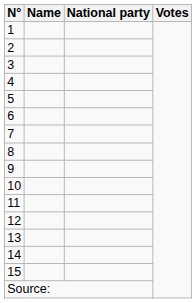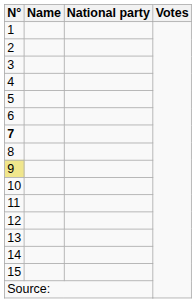7 | N°: normal -> bold
9 | N°: no background -> khaki background
